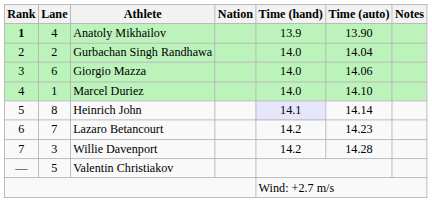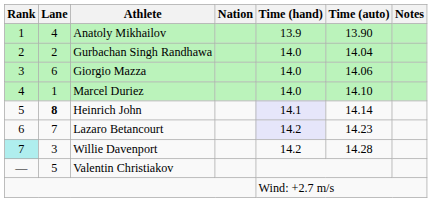Anatoly Mikhailov | Rank: bold -> normal
Heinrich John | Lane: normal -> bold
Lazaro Betancourt | Time (hand): no background -> lavender background
Willie Davenport | Rank: no background -> paleturquoise background
